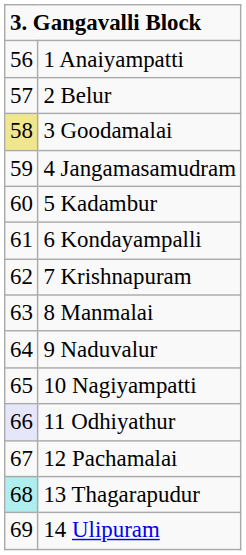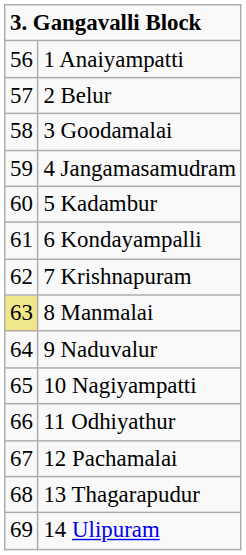3 Goodamalai | column 1: khaki background -> no background
8 Manmalai | column 1: no background -> khaki background
11 Odhiyathur | column 1: lavender background -> no background
13 Thagarapudur | column 1: paleturquoise background -> no background
